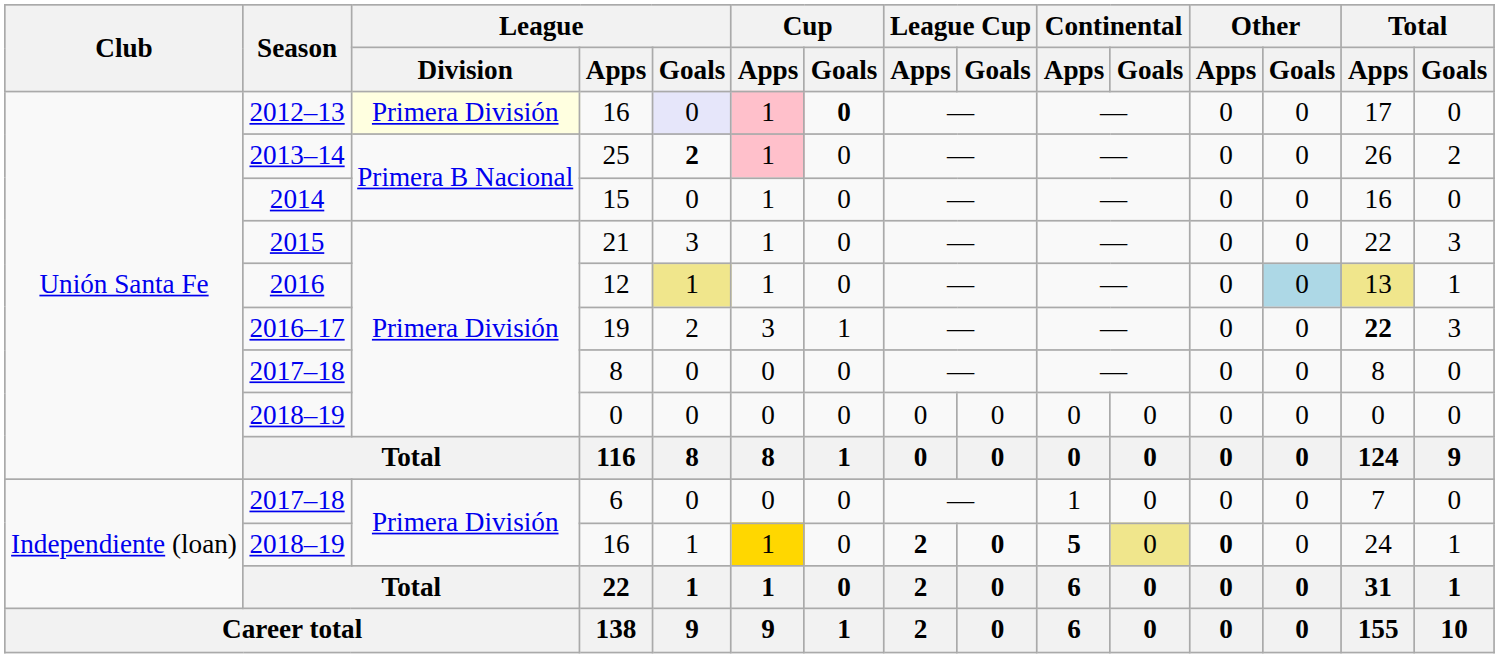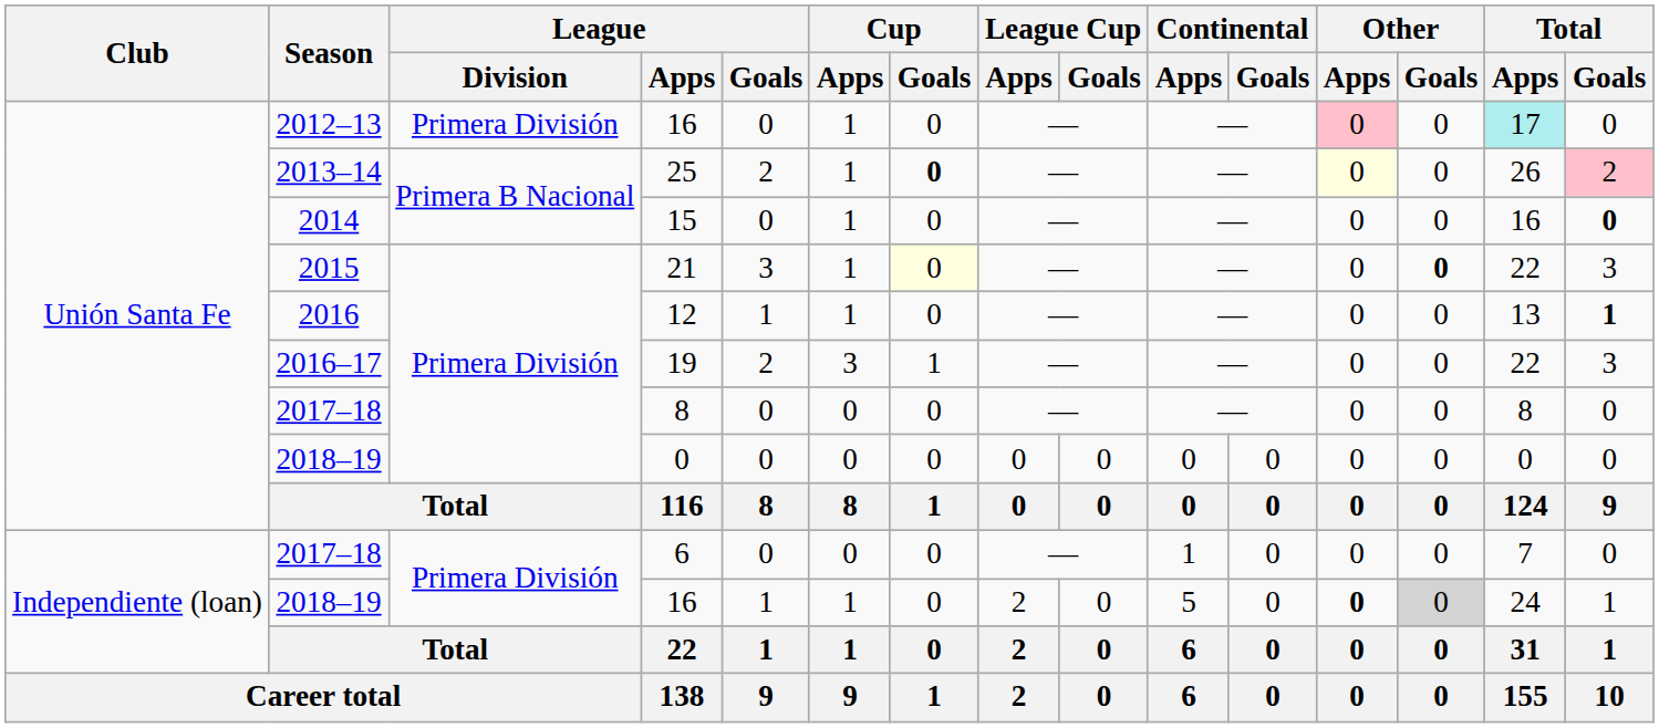2012–13 / 16 | League / Division: lightyellow background -> no background
2012–13 / 16 | League / Goals: lavender background -> no background
2012–13 / 16 | Cup / Apps: pink background -> no background
2012–13 / 16 | Cup / Goals: bold -> normal
2012–13 / 16 | Other / Apps: no background -> pink background
2012–13 / 16 | Total / Apps: no background -> paleturquoise background
25 | League / Goals: bold -> normal
25 | Cup / Apps: pink background -> no background
25 | Cup / Goals: normal -> bold
25 | Other / Apps: no background -> lightyellow background
25 | Total / Goals: no background -> pink background
15 | Total / Goals: normal -> bold
21 | Cup / Goals: no background -> lightyellow background
21 | Other / Goals: normal -> bold
12 | League / Goals: khaki background -> no background
12 | Other / Goals: lightblue background -> no background
12 | Total / Apps: khaki background -> no background
12 | Total / Goals: normal -> bold
19 | Total / Apps: bold -> normal
2018–19 / 16 | Cup / Apps: gold background -> no background
2018–19 / 16 | League Cup / Apps: bold -> normal
2018–19 / 16 | League Cup / Goals: bold -> normal
2018–19 / 16 | Continental / Apps: bold -> normal
2018–19 / 16 | Continental / Goals: khaki background -> no background
2018–19 / 16 | Other / Goals: no background -> lightgrey background
